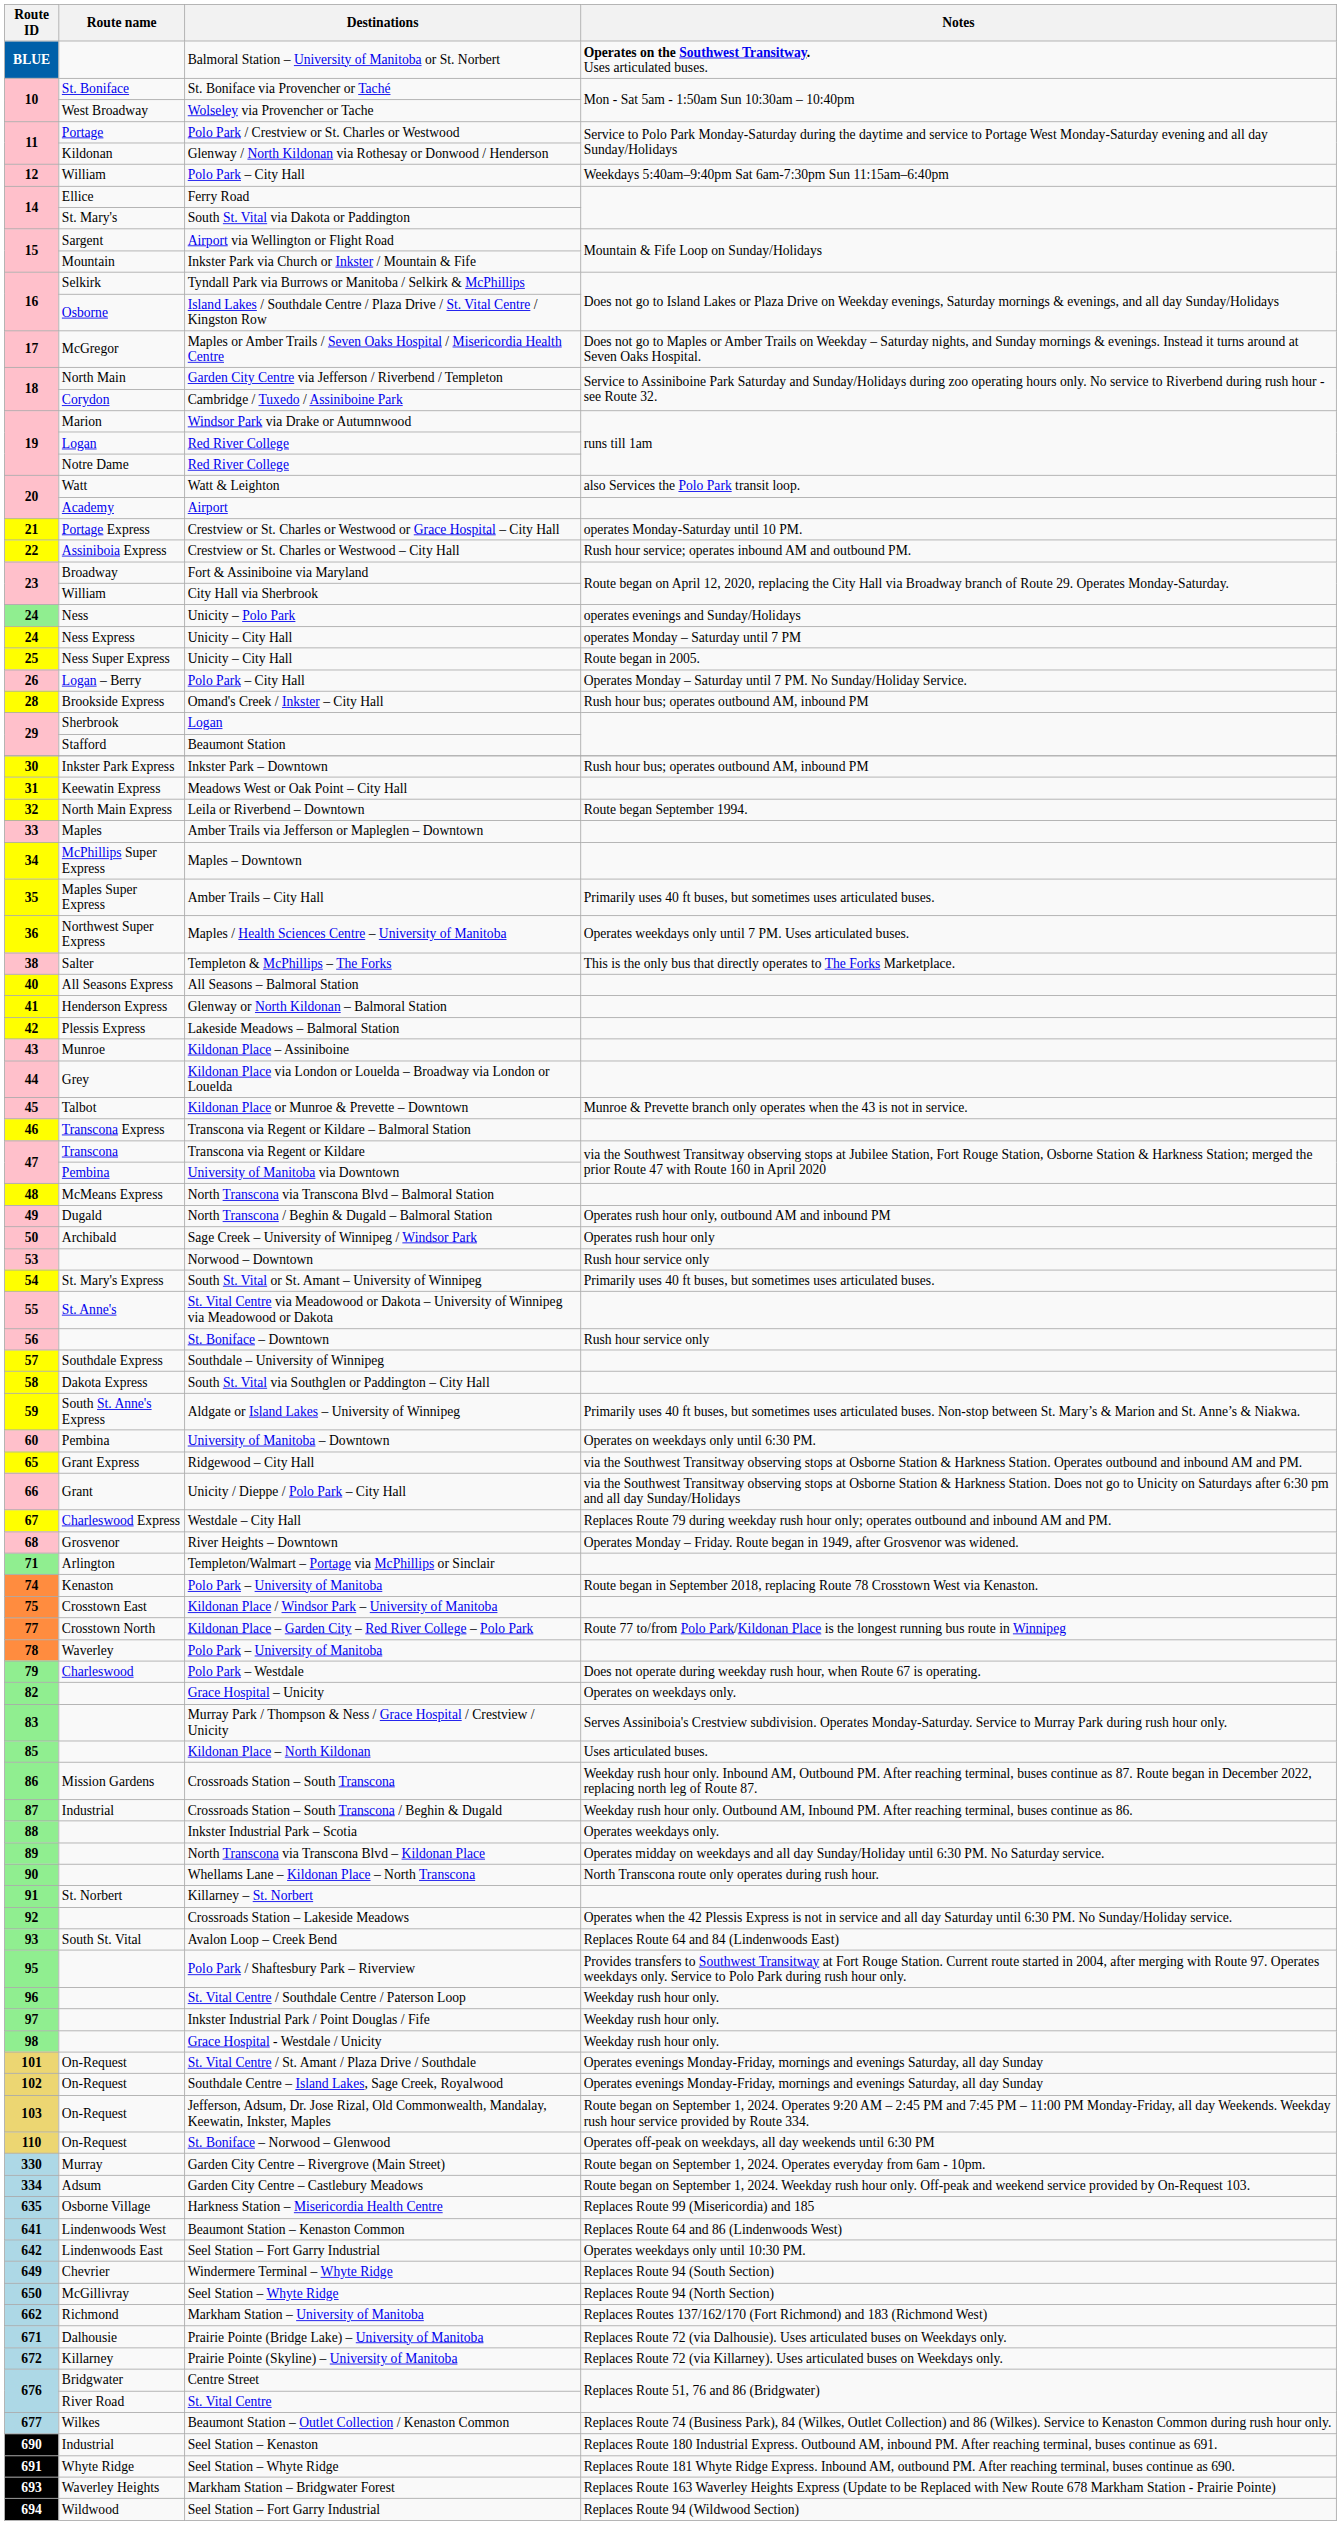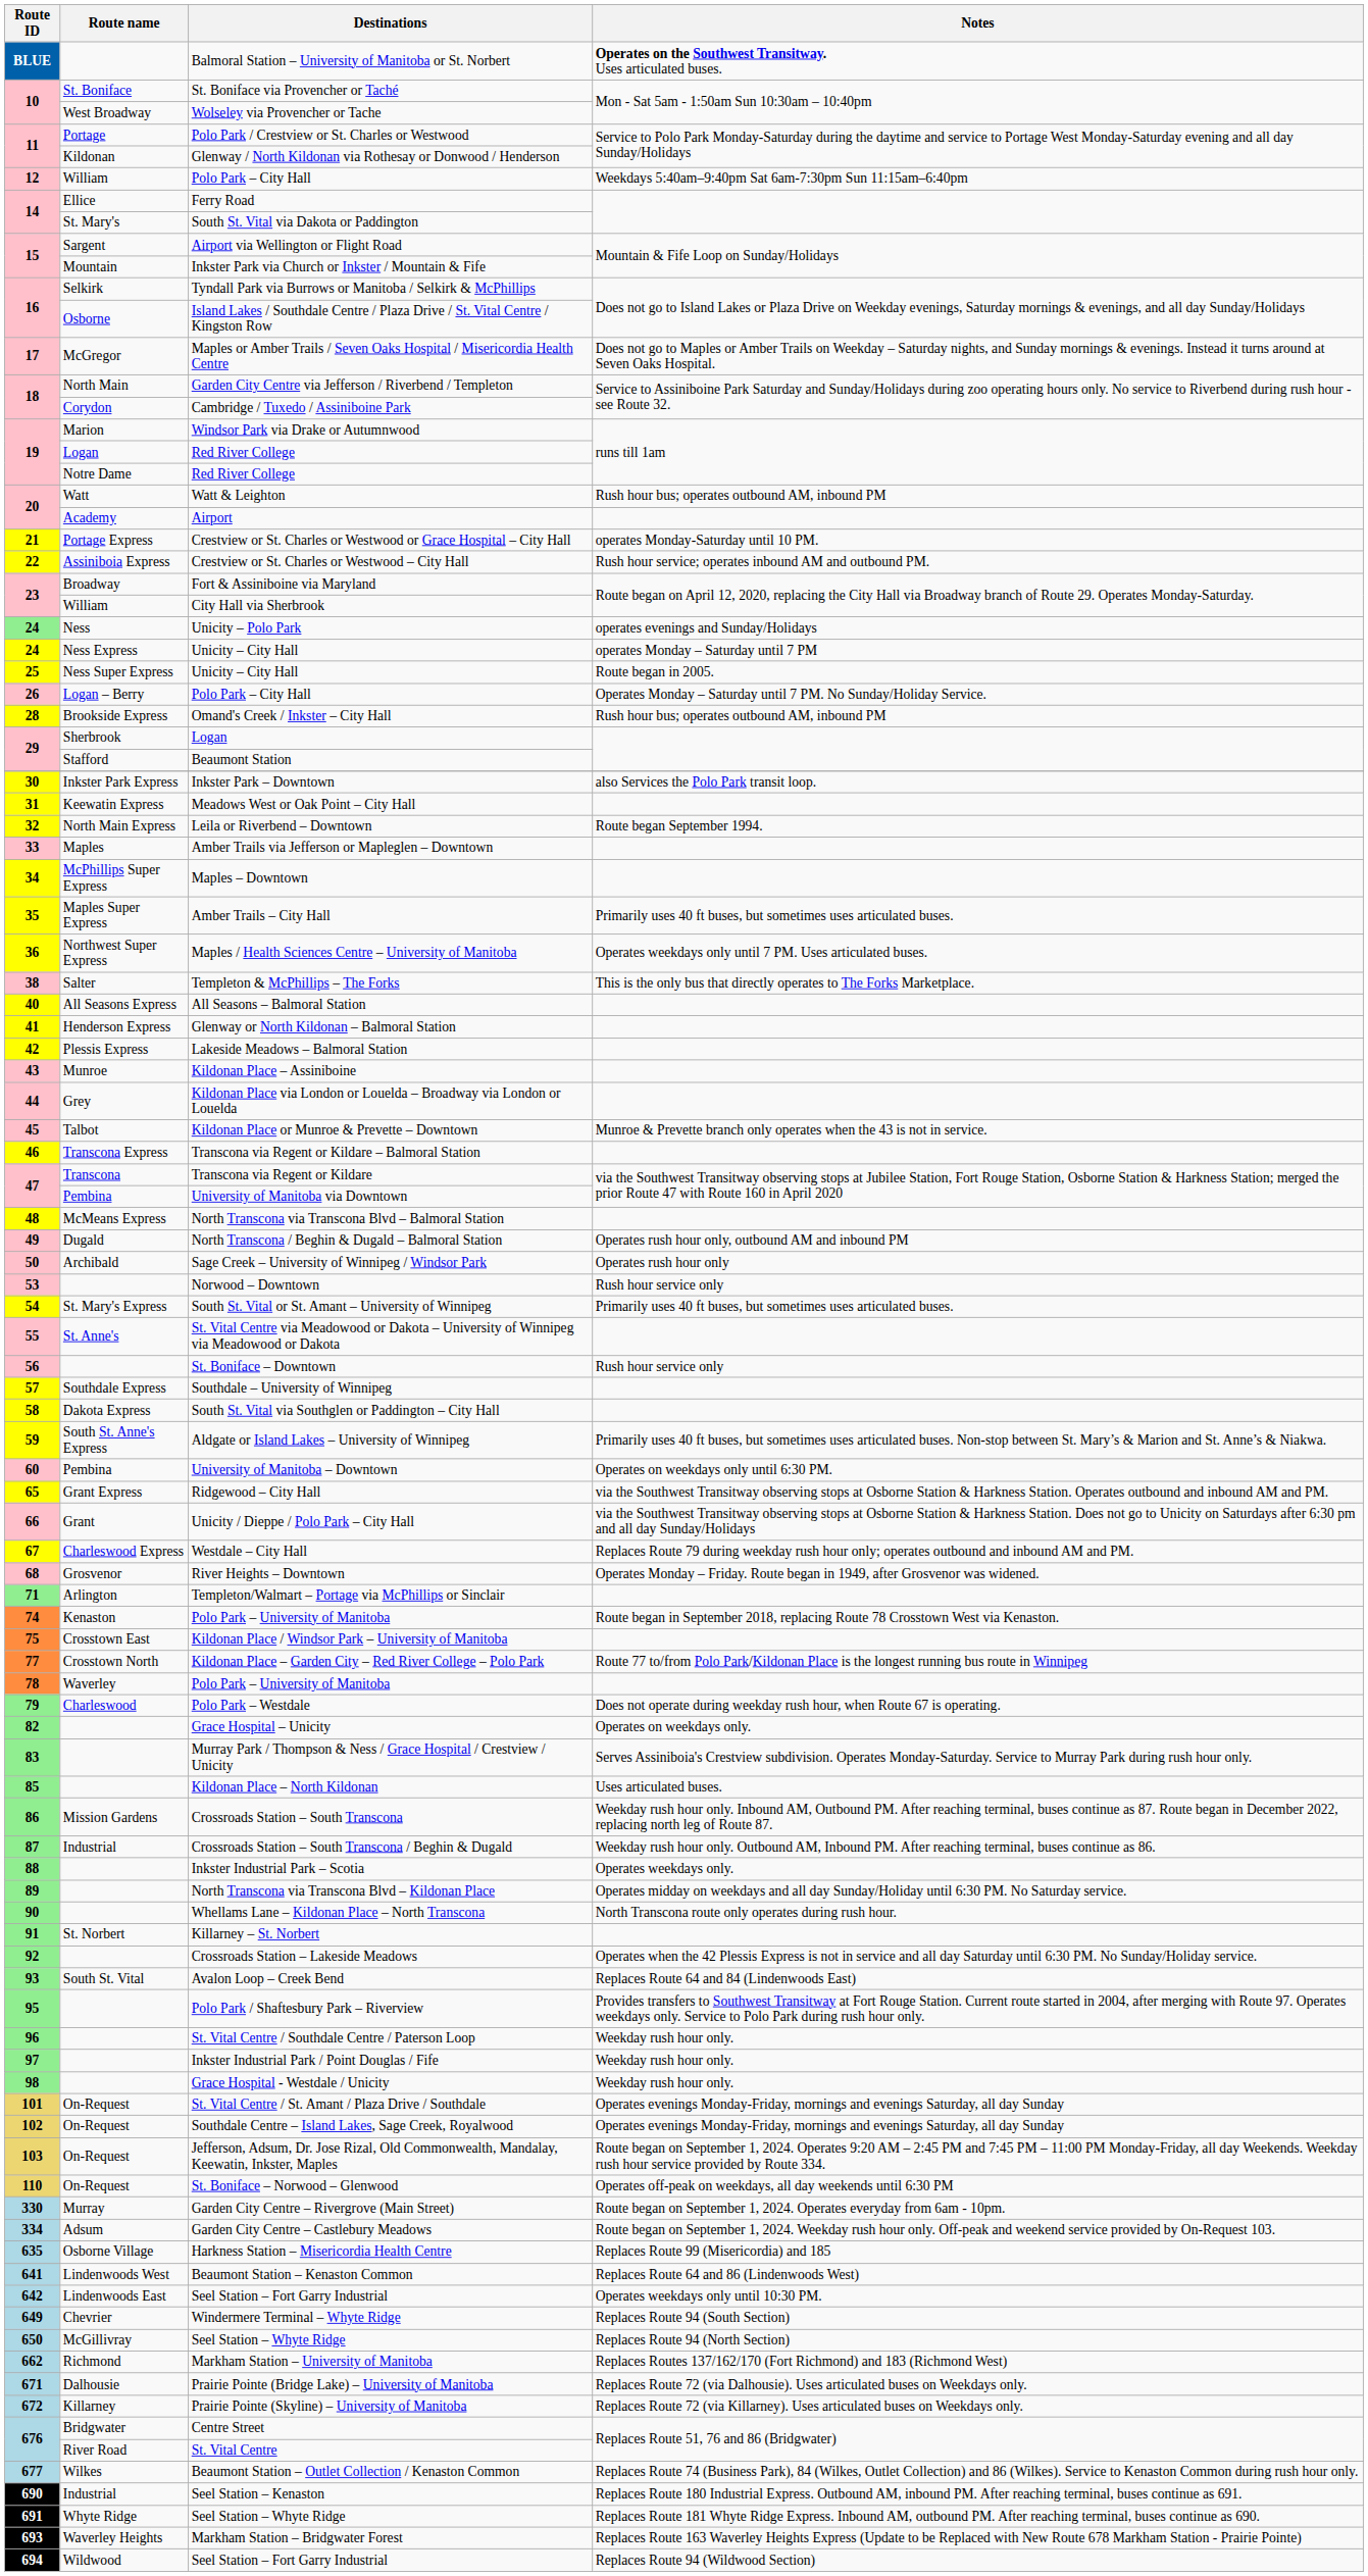Watt & Leighton | Notes: also Services the Polo Park transit loop. -> Rush hour bus; operates outbound AM, inbound PM
Inkster Park – Downtown | Notes: Rush hour bus; operates outbound AM, inbound PM -> also Services the Polo Park transit loop.
